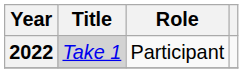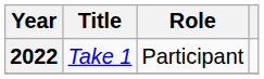2022 | Title: lightgrey background -> no background
